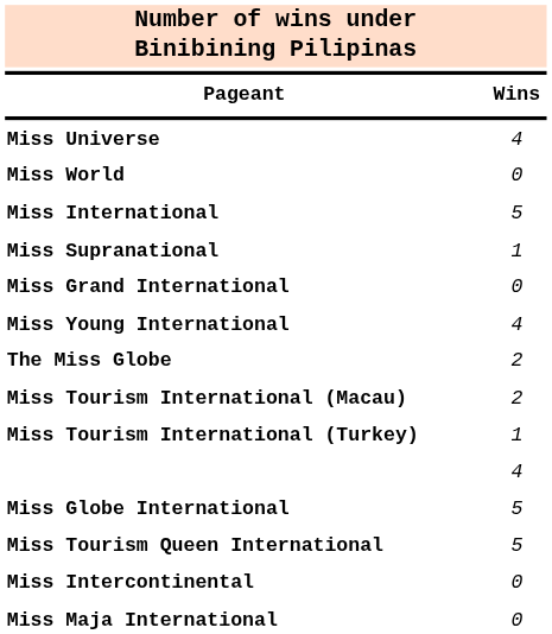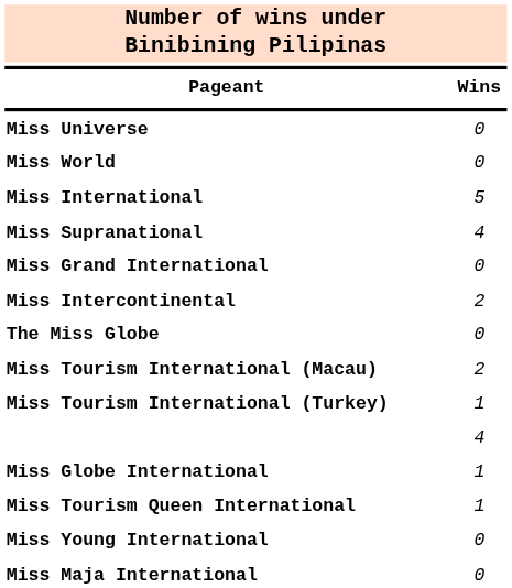row 3 | column 2: 4 -> 0
row 6 | column 2: 1 -> 4
row 8 | column 1: Miss Young International -> Miss Intercontinental
row 8 | column 2: 4 -> 2
row 9 | column 2: 2 -> 0
row 13 | column 2: 5 -> 1
row 14 | column 2: 5 -> 1
row 15 | column 1: Miss Intercontinental -> Miss Young International
